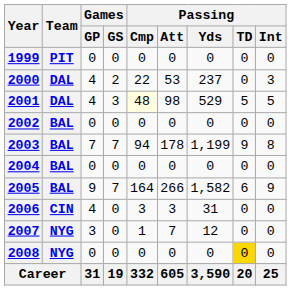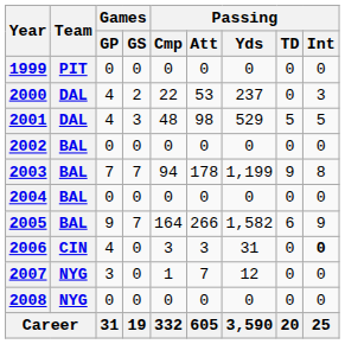2001 | Passing / Cmp: lightyellow background -> no background
2006 | Passing / Int: normal -> bold
2008 | Passing / TD: gold background -> no background
